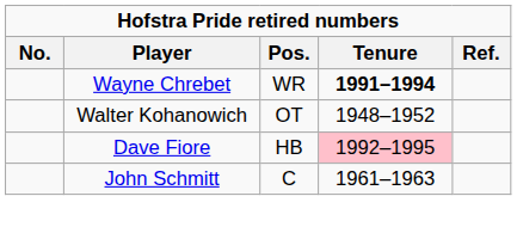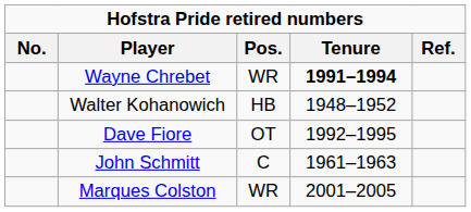Walter Kohanowich | Pos.: OT -> HB
Dave Fiore | Pos.: HB -> OT
Dave Fiore | Tenure: pink background -> no background
+ row: Marques Colston | WR | 2001–2005
